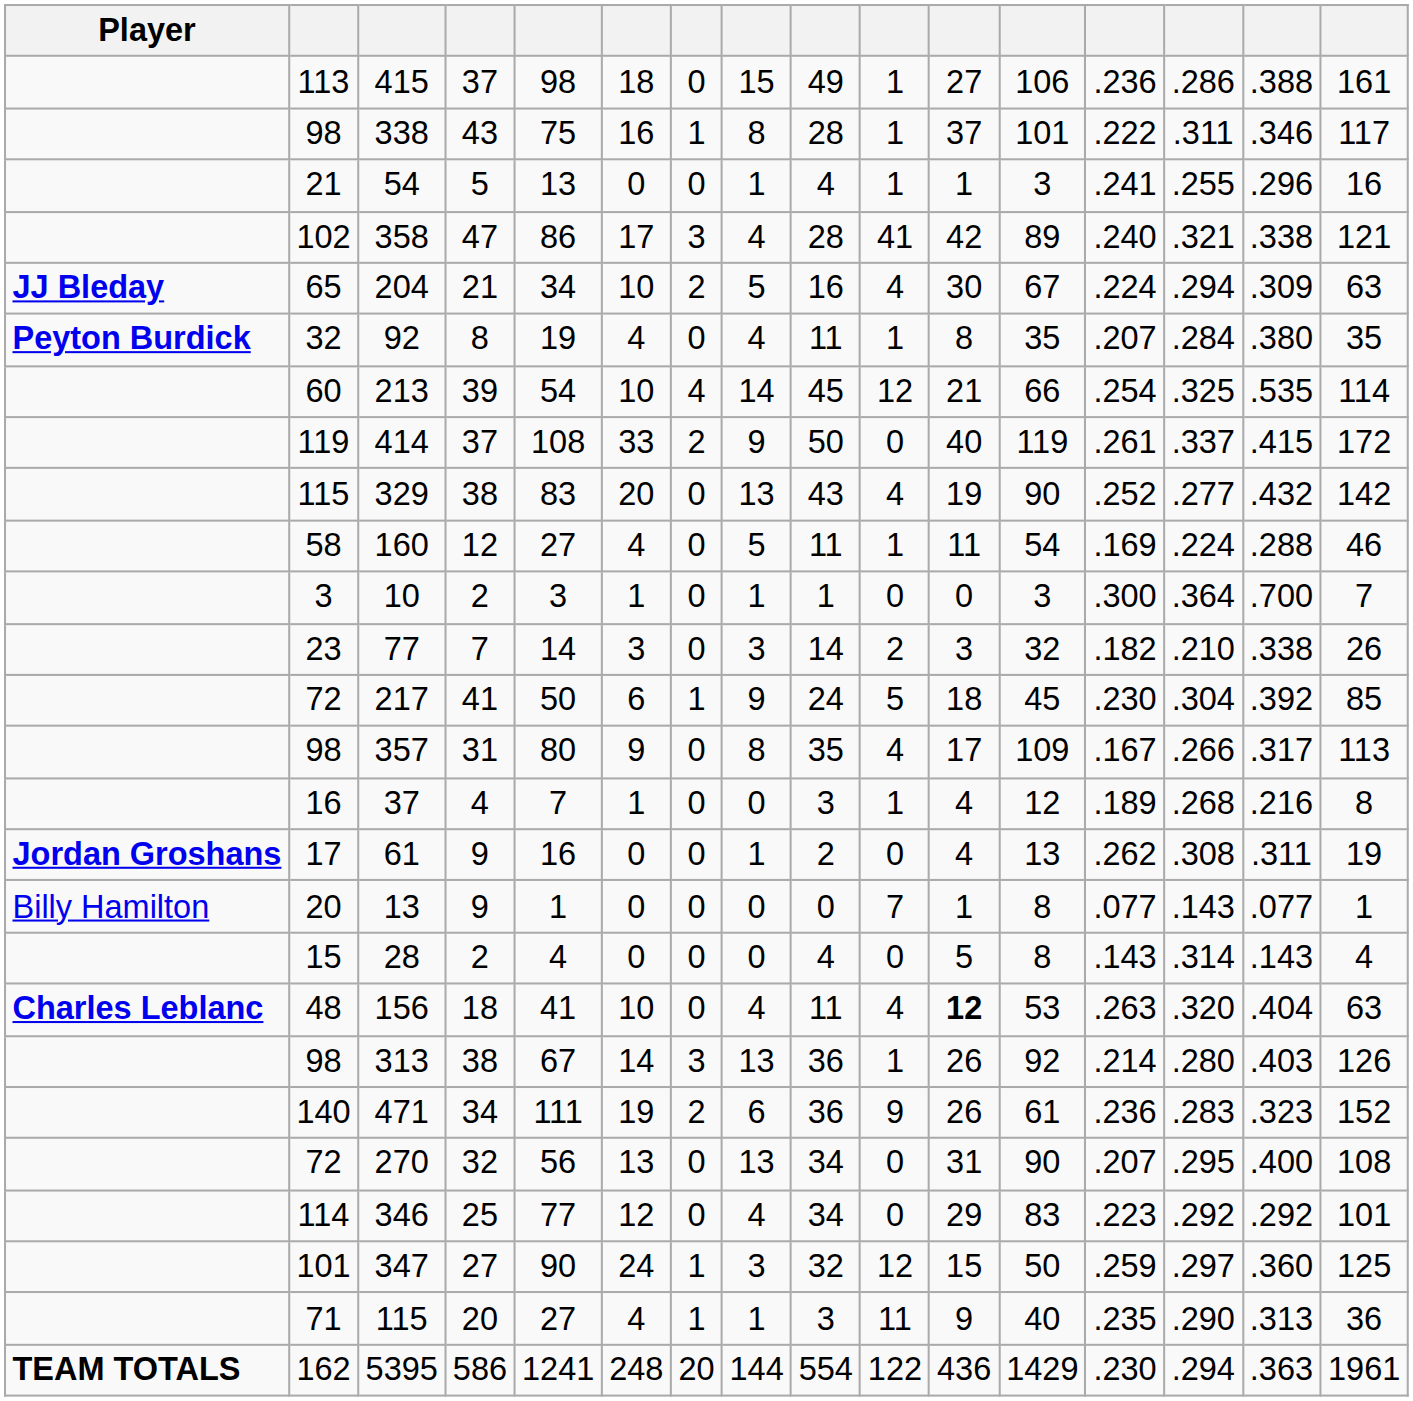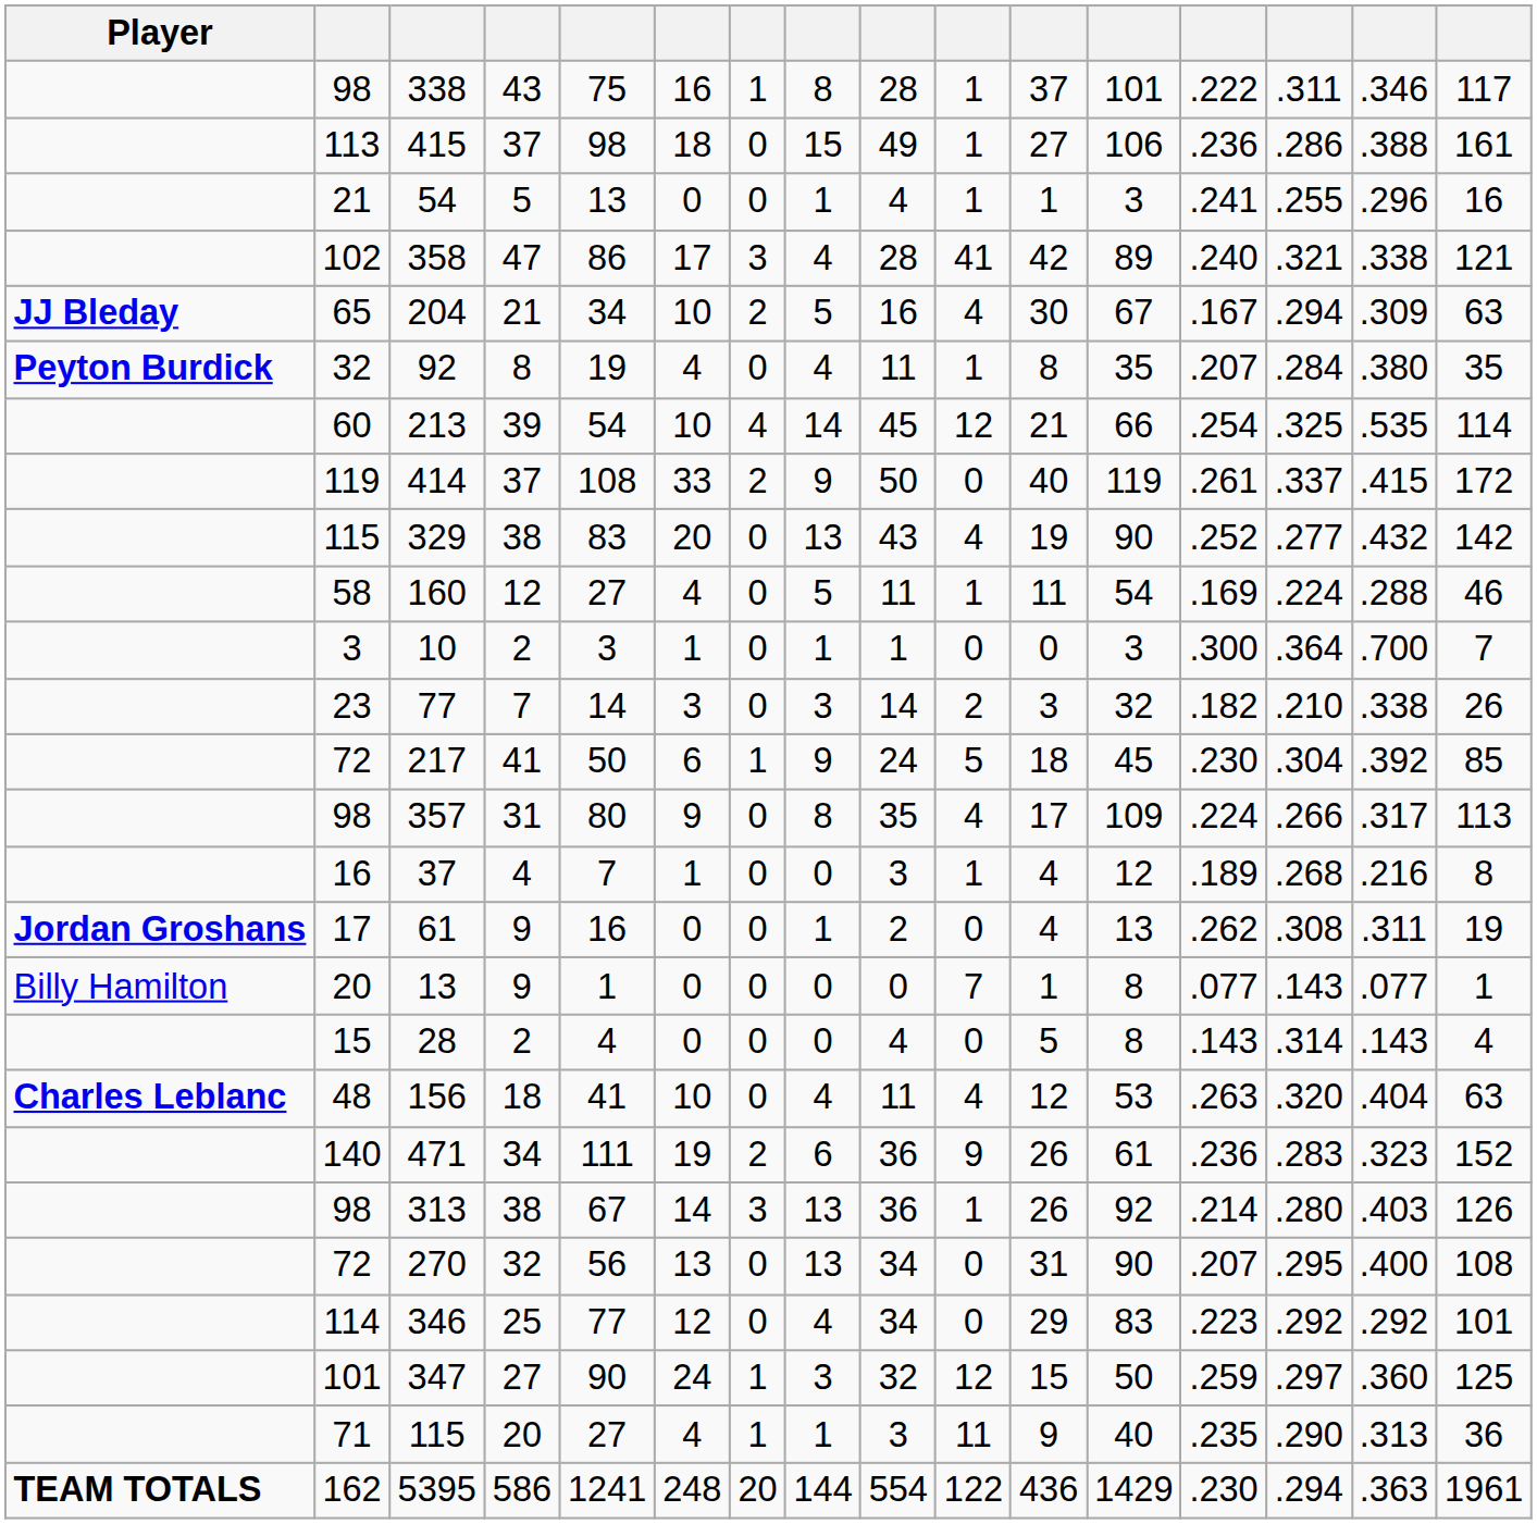rows swapped: 415 <-> 338
204 | column 13: .224 -> .167
357 | column 13: .167 -> .224
156 | column 11: bold -> normal
rows swapped: 471 <-> 313
